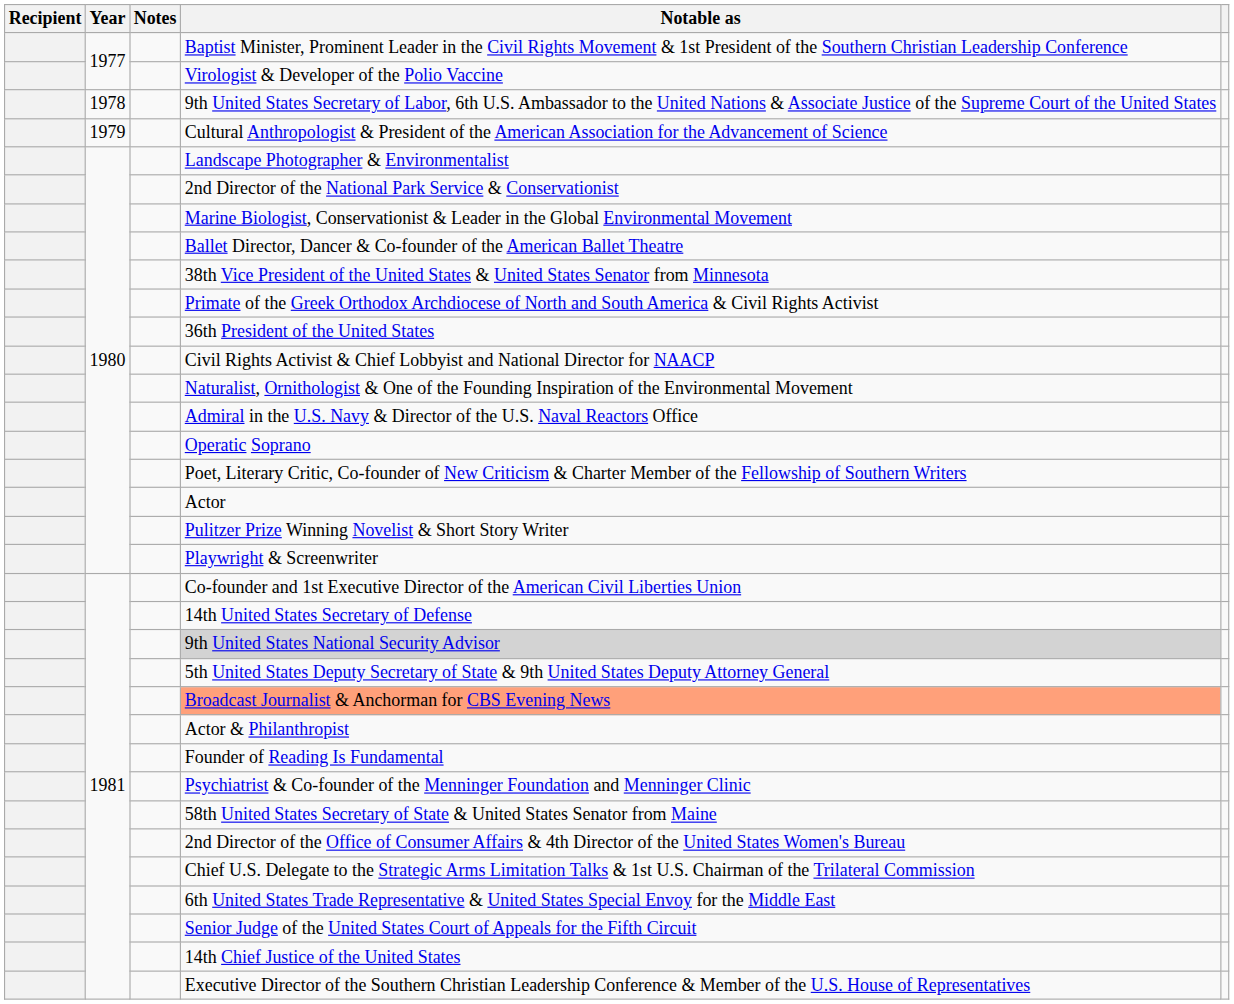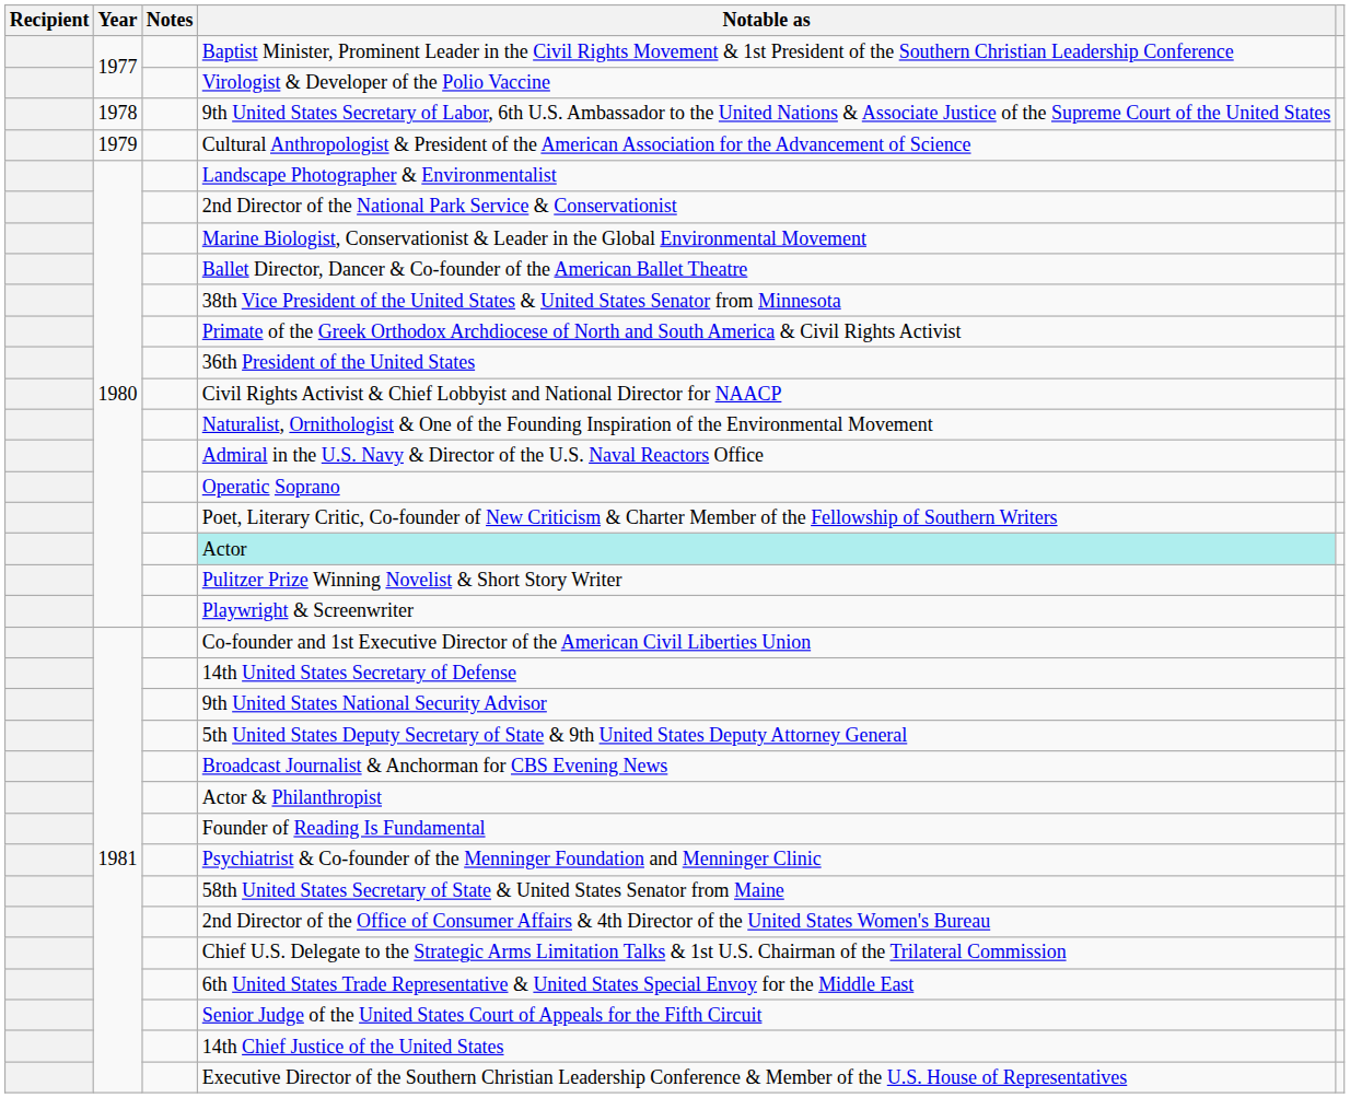Actor | Notable as: no background -> paleturquoise background
9th United States National Security Advisor | Notable as: lightgrey background -> no background
Broadcast Journalist & Anchorman for CBS Evening News | Notable as: lightsalmon background -> no background
